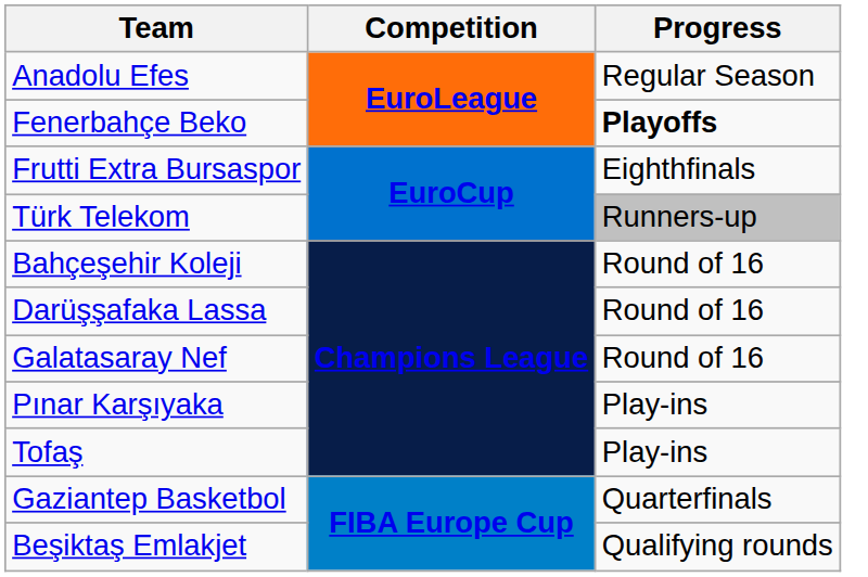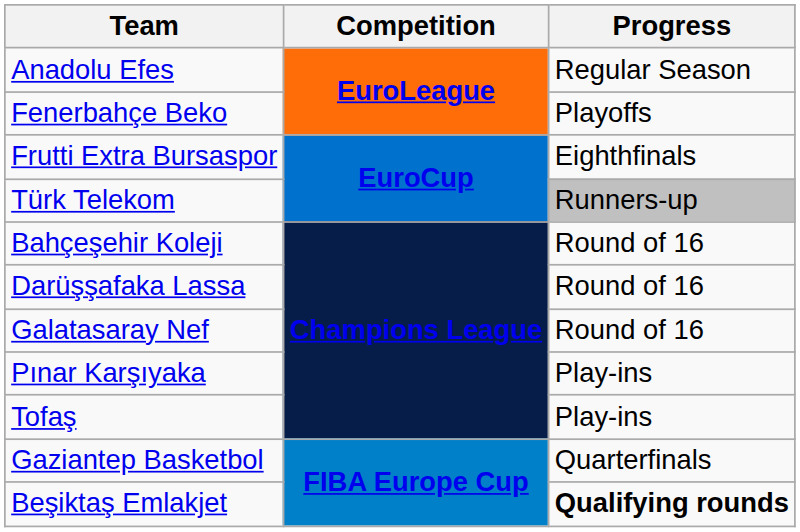Fenerbahçe Beko | Progress: bold -> normal
Beşiktaş Emlakjet | Progress: normal -> bold
